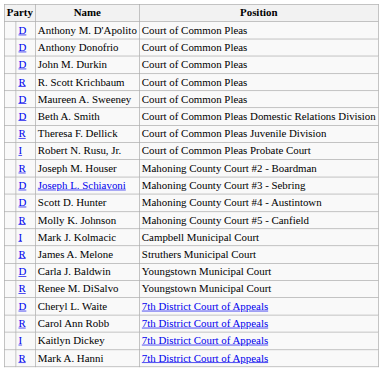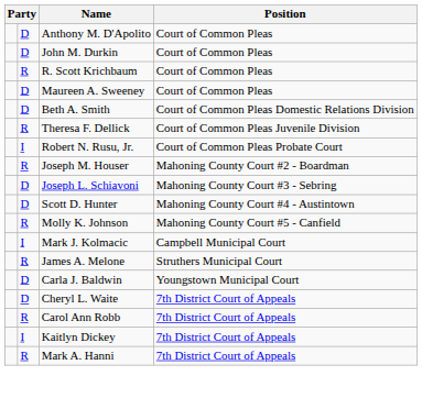- row: D | Anthony Donofrio | Court of Common Pleas
- row: R | Renee M. DiSalvo | Youngstown Municipal Court
